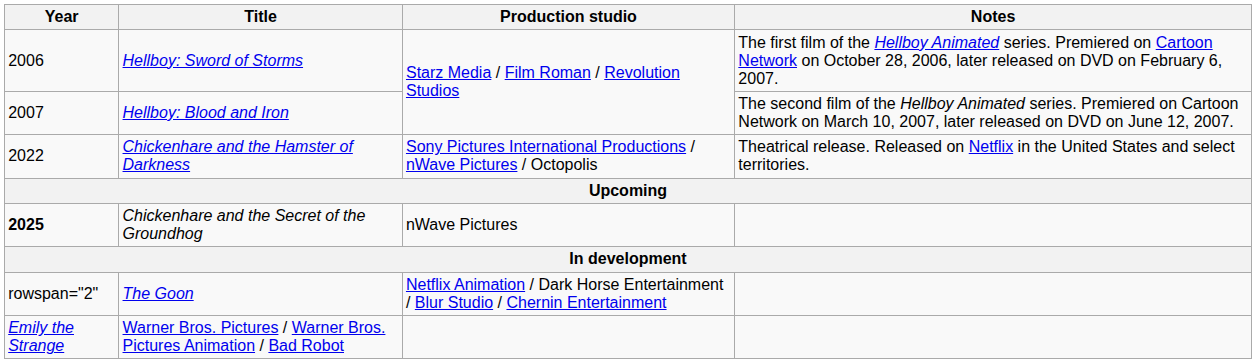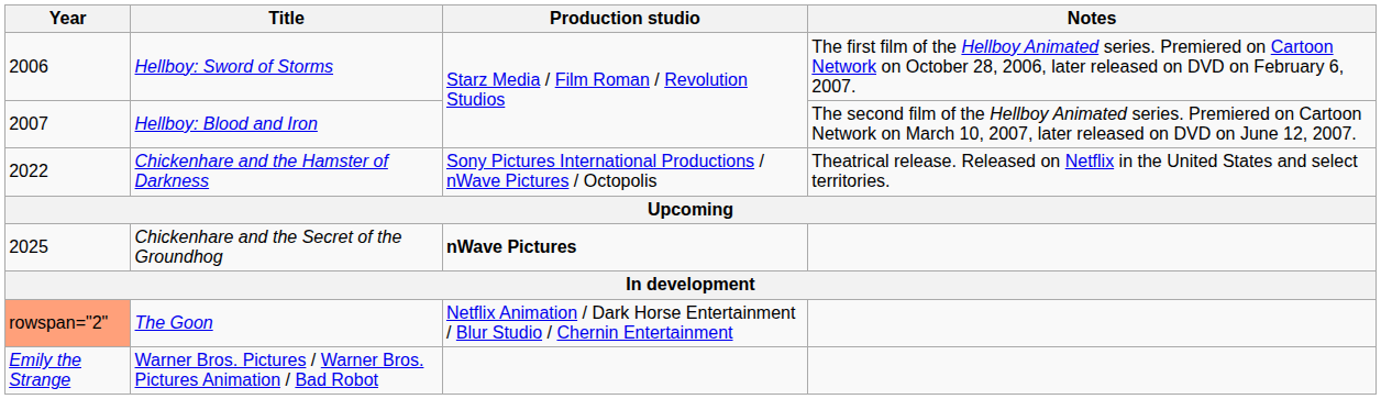Chickenhare and the Secret of the Groundhog | Year: bold -> normal
Chickenhare and the Secret of the Groundhog | Production studio: normal -> bold
The Goon | Year: no background -> lightsalmon background
